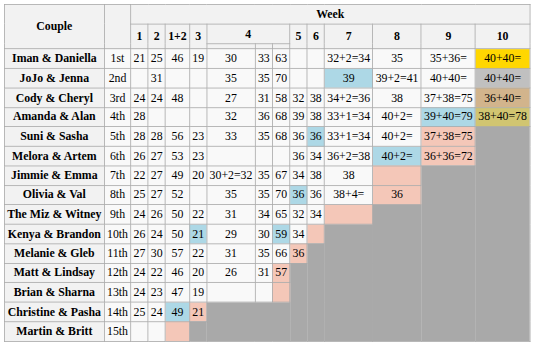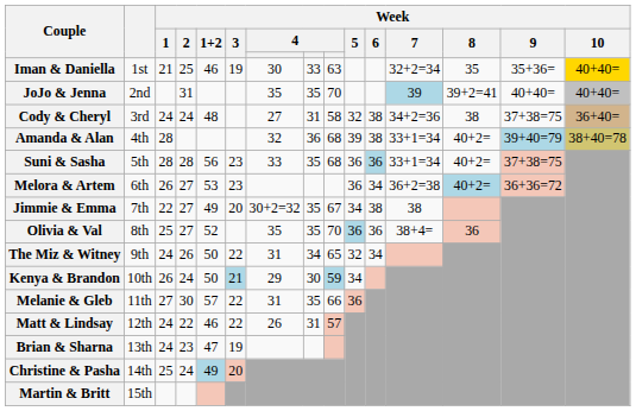Matt & Lindsay | Week / 3: 20 -> 22
Christine & Pasha | Week / 3: 21 -> 20
